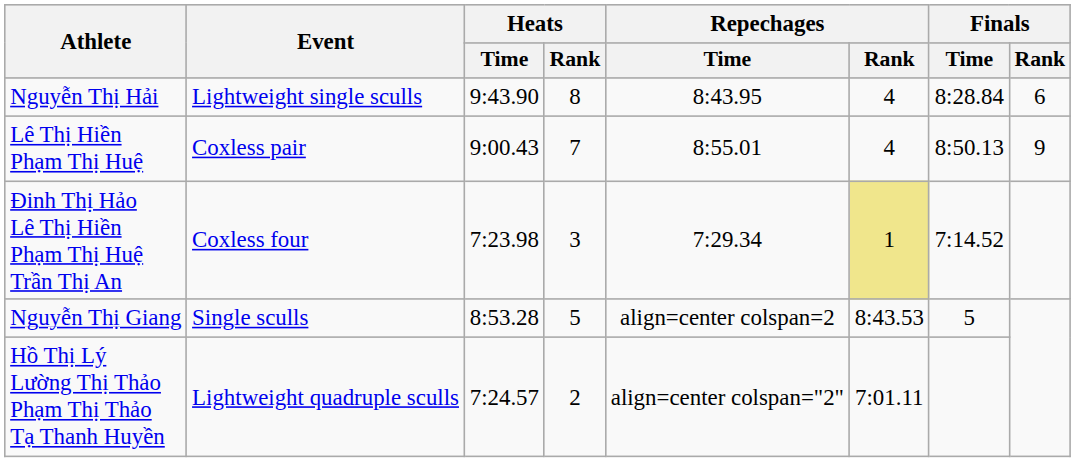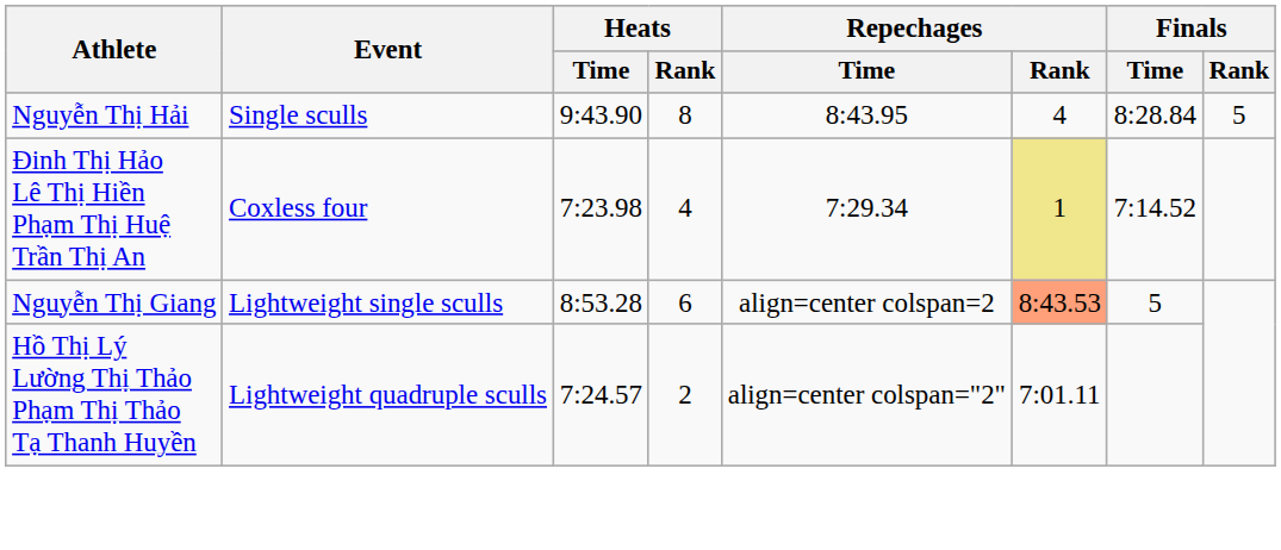Nguyễn Thị Hải | Event: Lightweight single sculls -> Single sculls
Nguyễn Thị Hải | Finals / Rank: 6 -> 5
- row: Lê Thị Hiền Phạm Thị Huệ | Coxless pair | 9:00.43 | 7 | 8:55.01 | 4 | 8:50.13 | 9
Đinh Thị Hảo Lê Thị Hiền Phạm Thị Huệ Trần Thị An | Heats / Rank: 3 -> 4
Nguyễn Thị Giang | Event: Single sculls -> Lightweight single sculls
Nguyễn Thị Giang | Heats / Rank: 5 -> 6
Nguyễn Thị Giang | Repechages / Rank: no background -> lightsalmon background
